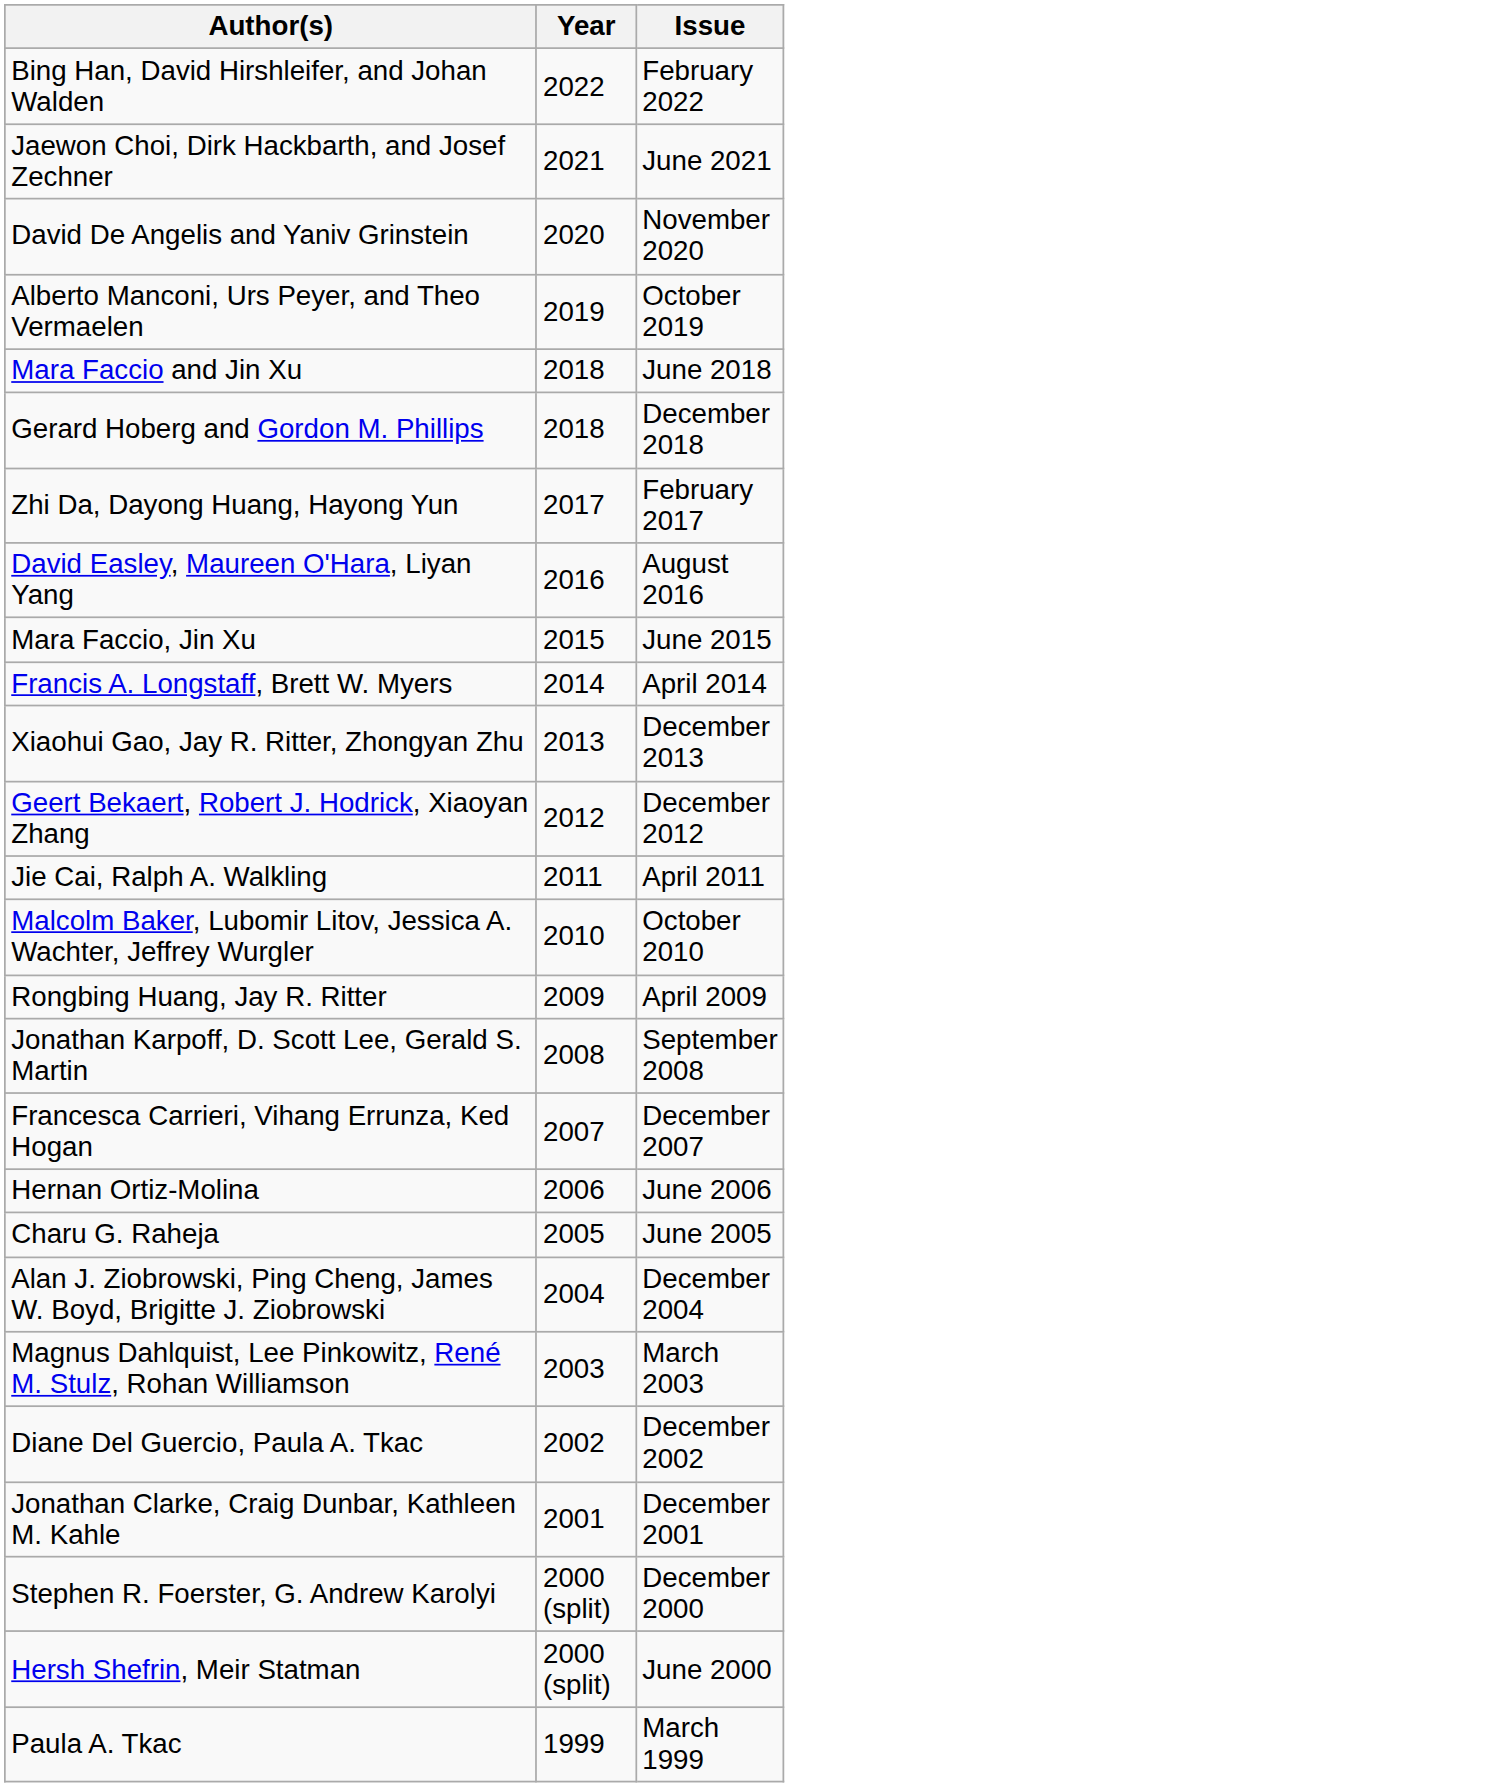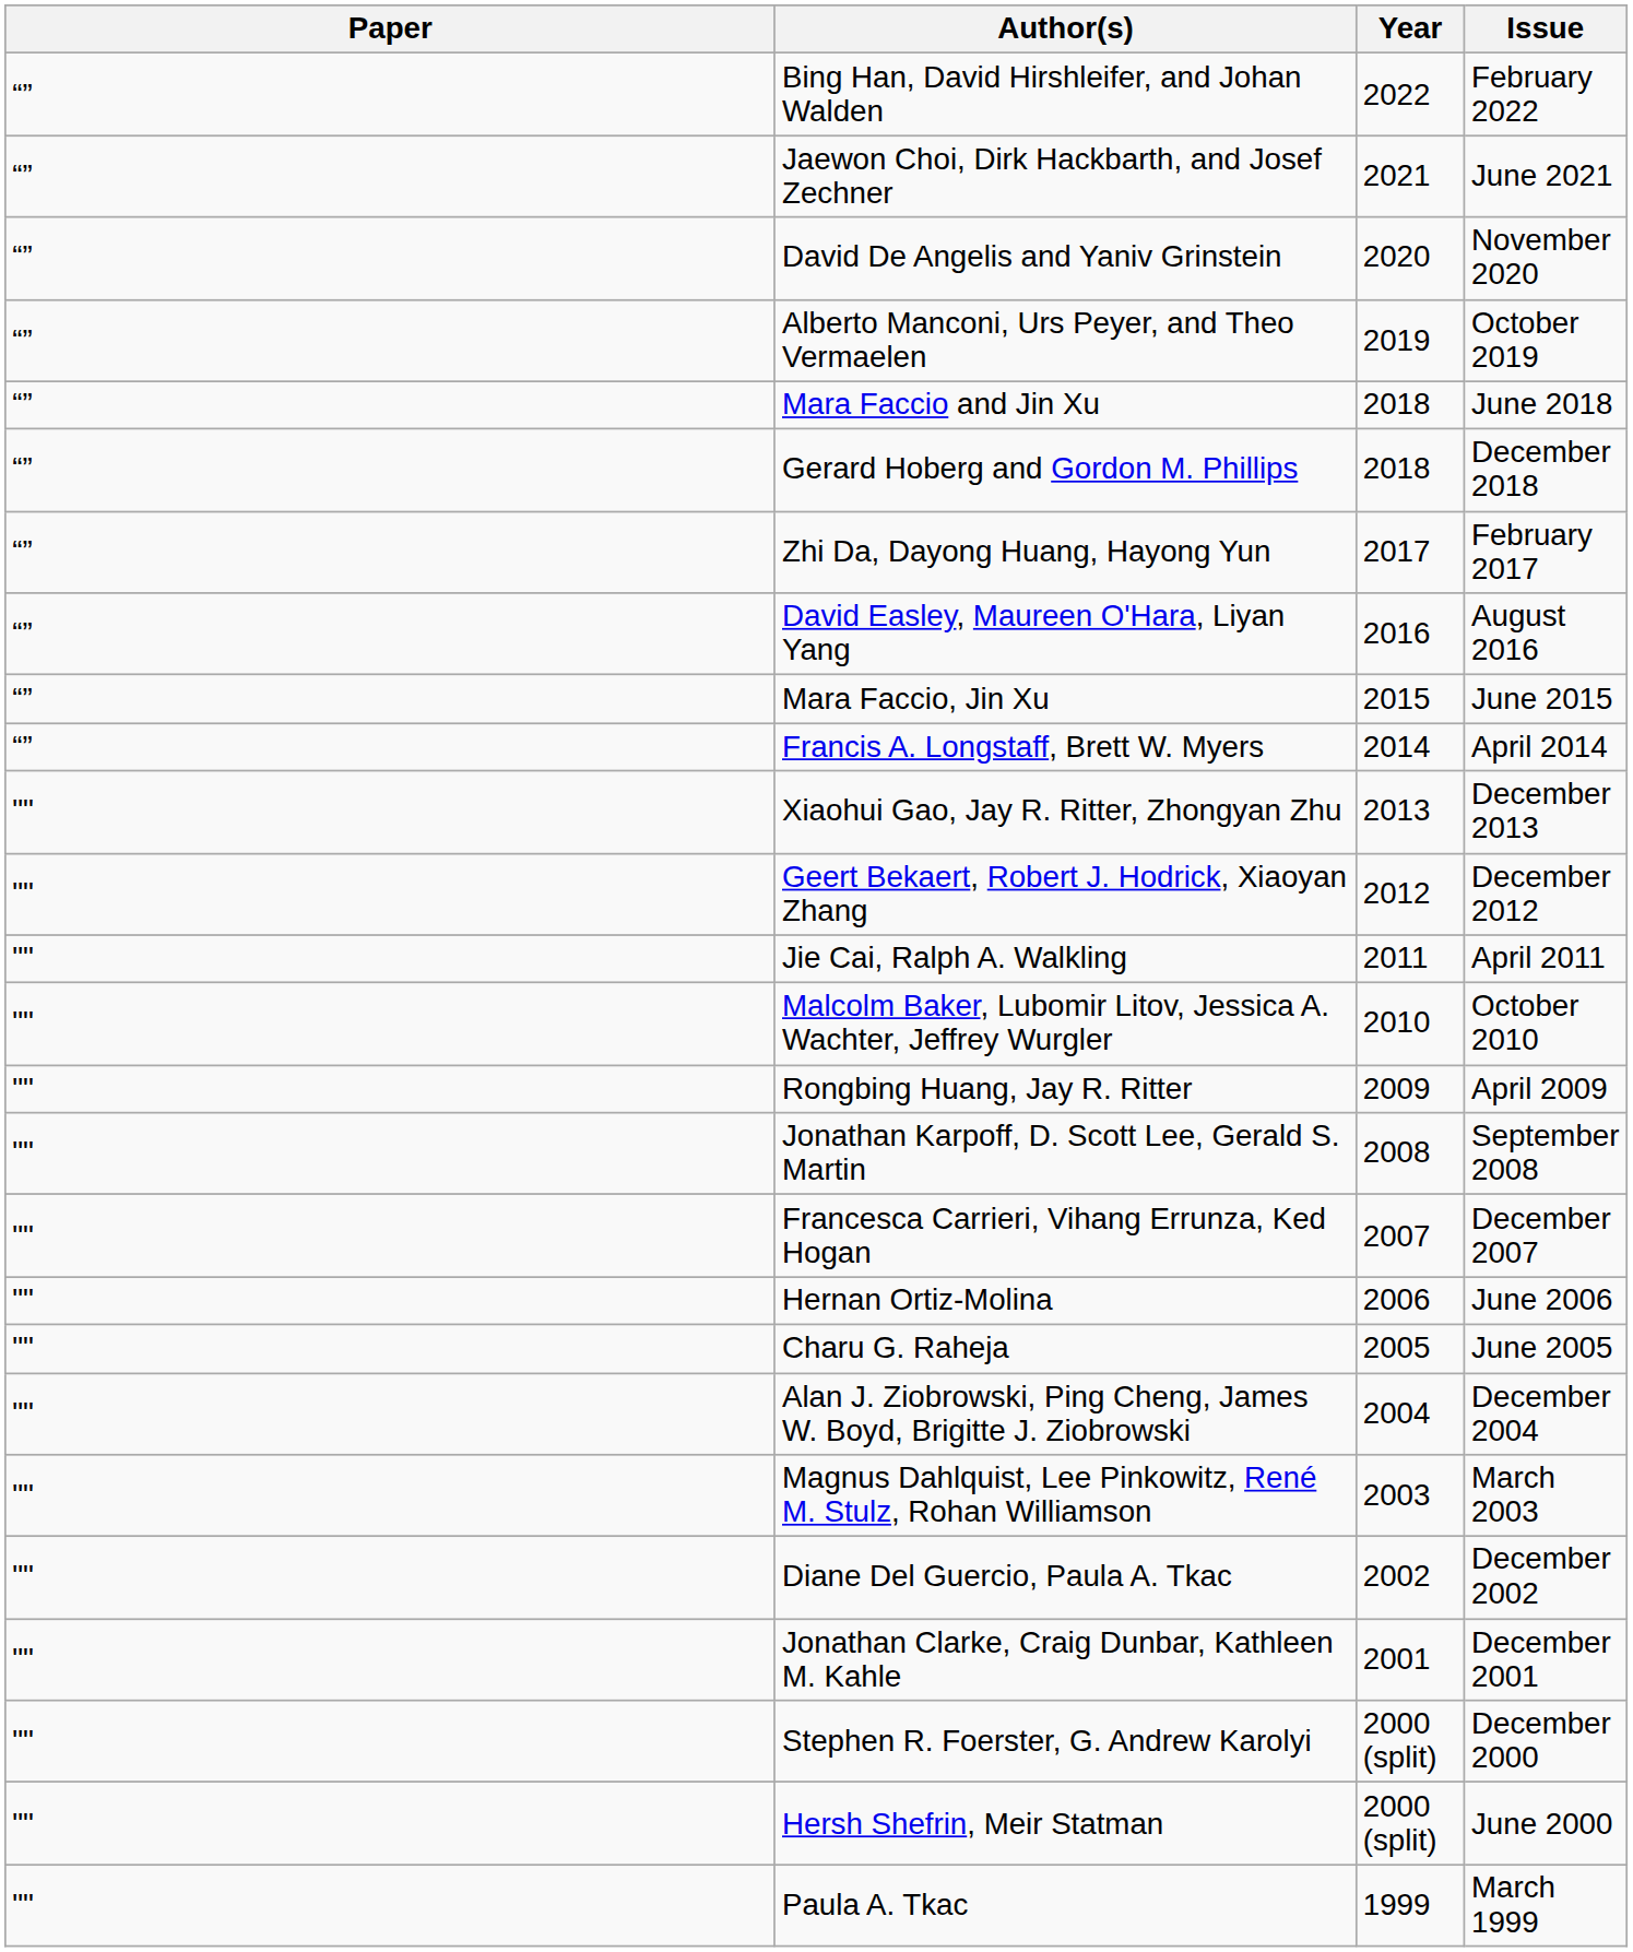+ column: Paper | “” | “” | “” | “” | “” | “” | “” | “” | “” | “” | "" | "" | "" | "" | "" | "" | "" | "" | "" | "" | "" | "" | "" | "" | "" | ""
